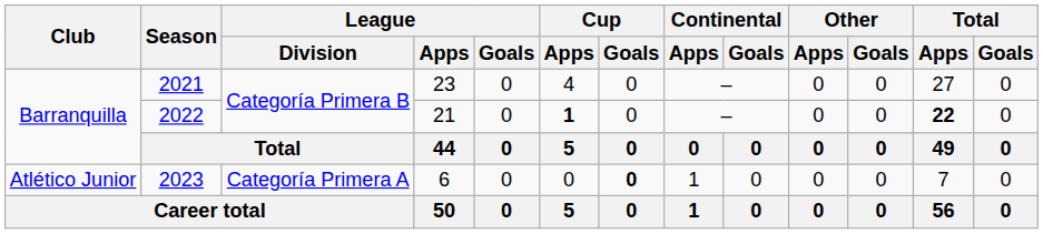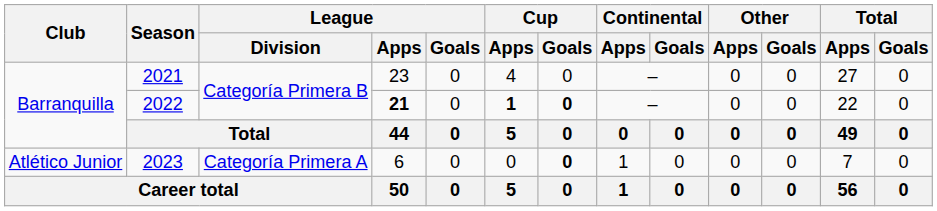2022 | League / Apps: normal -> bold
2022 | Cup / Goals: normal -> bold
2022 | Total / Apps: bold -> normal
